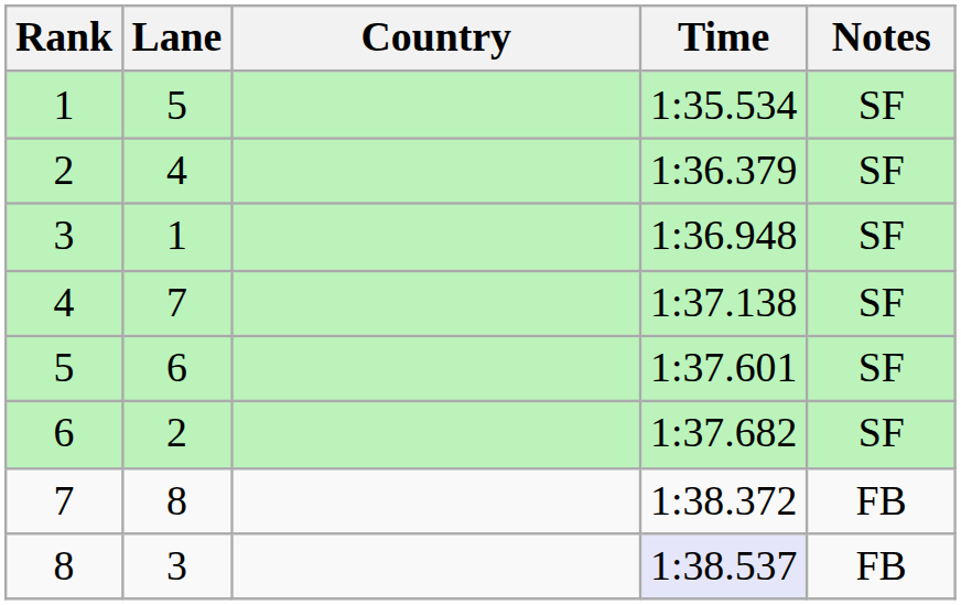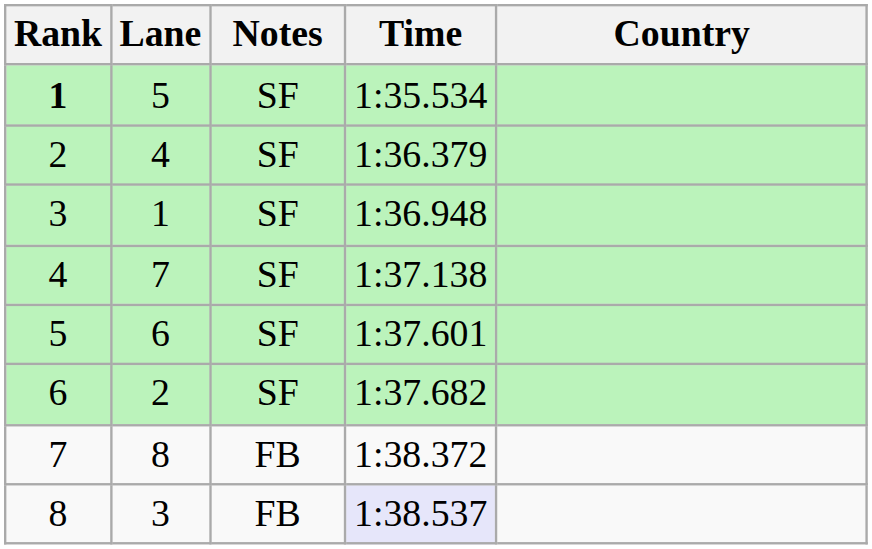columns swapped: Country <-> Notes
row 2 | Rank: normal -> bold
